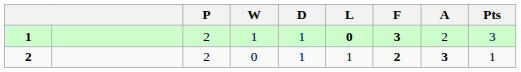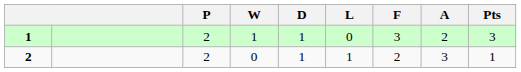row 2 | L: bold -> normal
row 2 | F: bold -> normal
row 3 | F: bold -> normal
row 3 | A: bold -> normal
